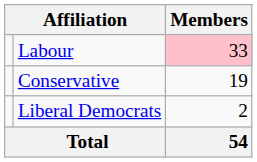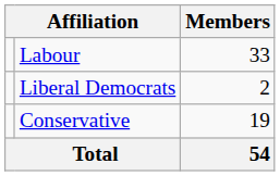Labour | Members: pink background -> no background
rows swapped: Conservative <-> Liberal Democrats
